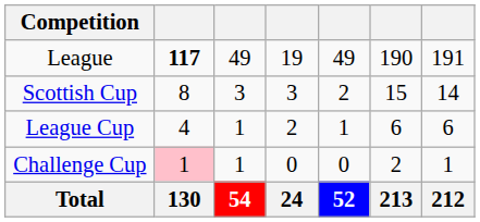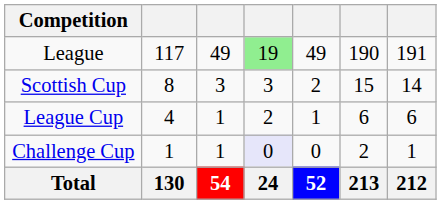League | column 2: bold -> normal
League | column 4: no background -> lightgreen background
Challenge Cup | column 2: pink background -> no background
Challenge Cup | column 4: no background -> lavender background
